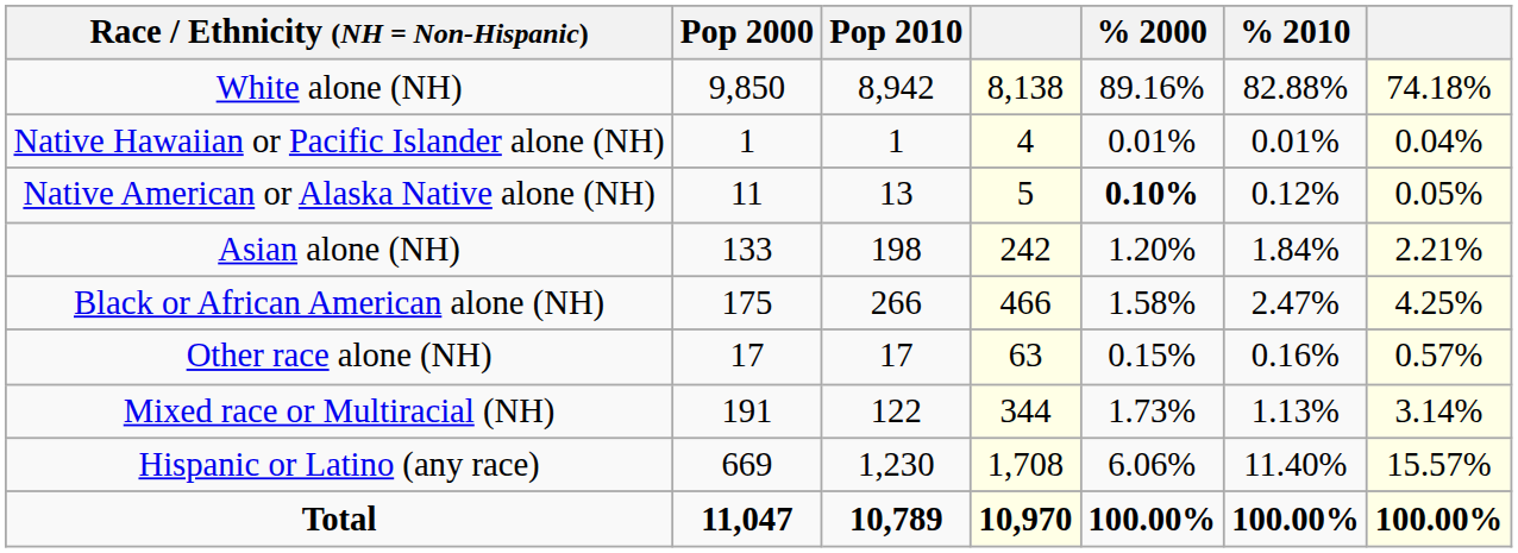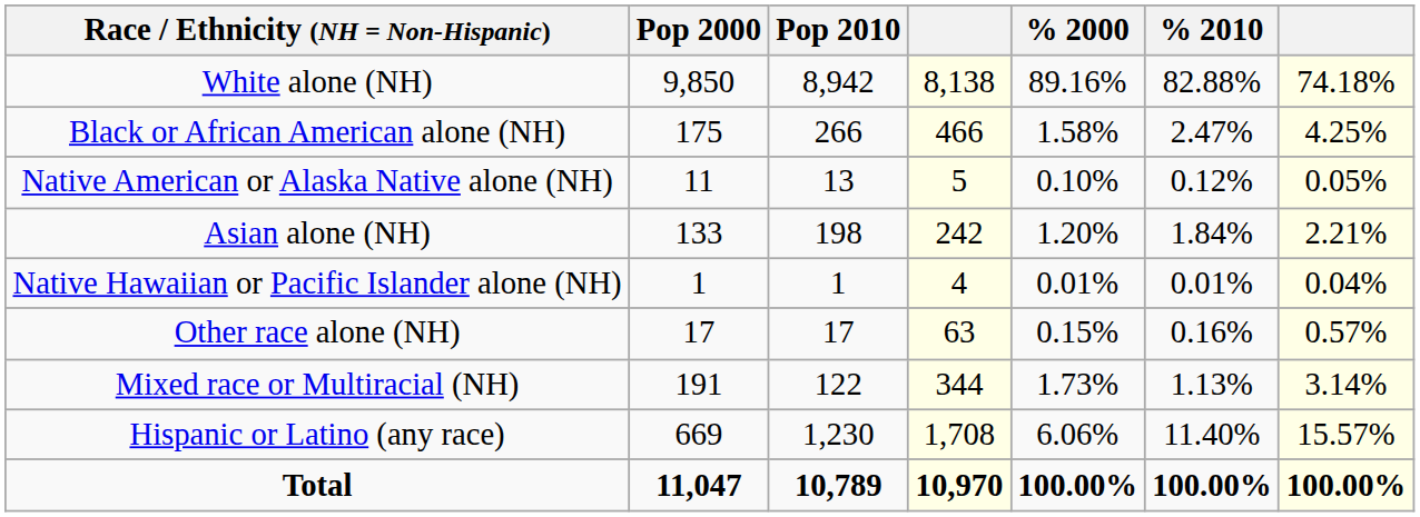rows swapped: Black or African American alone (NH) <-> Native Hawaiian or Pacific Islander alone (NH)
Native American or Alaska Native alone (NH) | % 2000: bold -> normal
